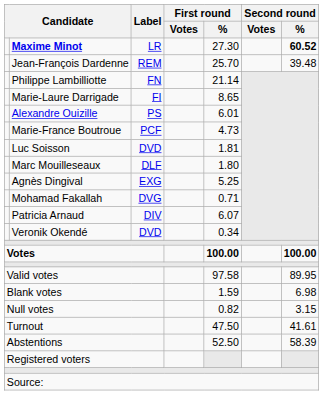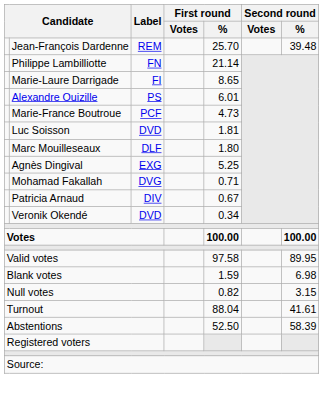- row: Maxime Minot | LR | 27.30 | 60.52
Patricia Arnaud | First round / %: 6.07 -> 0.67
Turnout | First round / %: 47.50 -> 88.04
